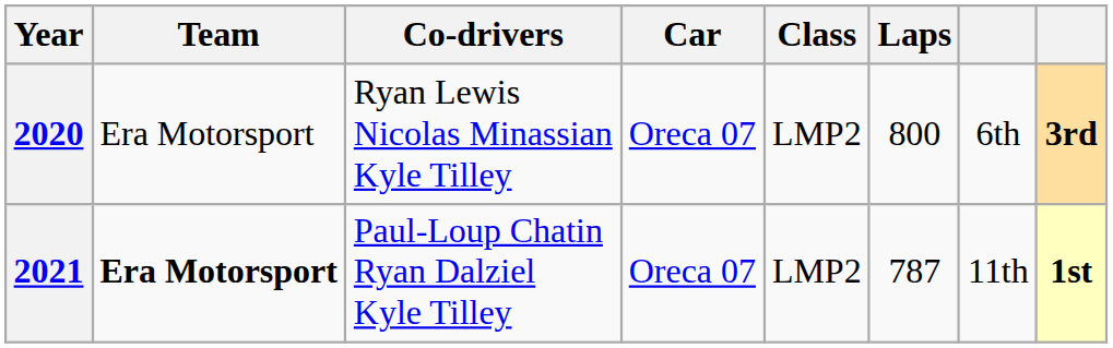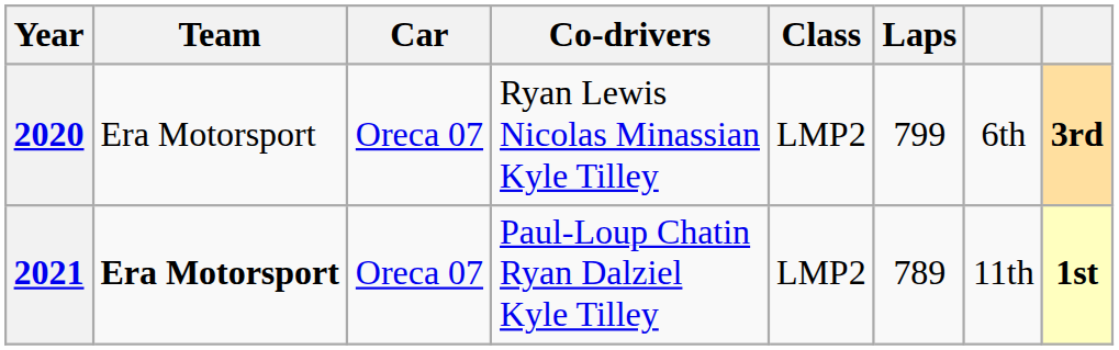columns swapped: Co-drivers <-> Car
2020 | Laps: 800 -> 799
2021 | Laps: 787 -> 789
